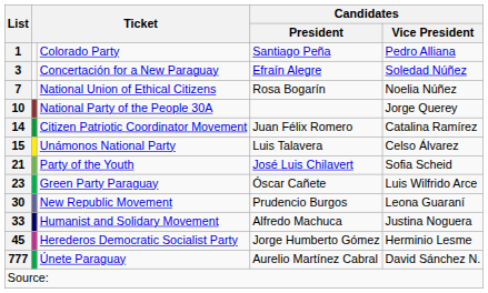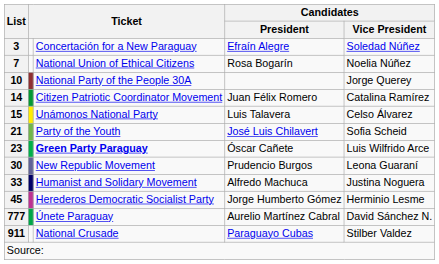- row: 1 | Colorado Party | Santiago Peña | Pedro Alliana
23 | column 3: normal -> bold
+ row: 911 | National Crusade | Paraguayo Cubas | Stilber Valdez
